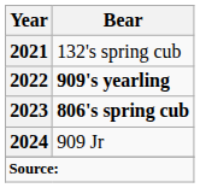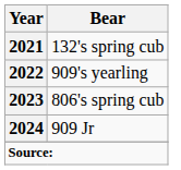909's yearling | Bear: bold -> normal
806's spring cub | Bear: bold -> normal
